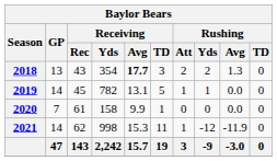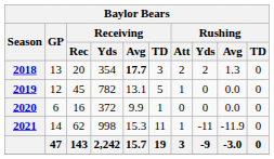2018 | Receiving / Rec: 43 -> 20
2019 | GP: 14 -> 12
2019 | Rushing / Yds: 1 -> 0
2020 | GP: 7 -> 6
2020 | Receiving / Rec: 61 -> 16
2020 | Receiving / Yds: 158 -> 372
2021 | Rushing / Yds: -12 -> -11
